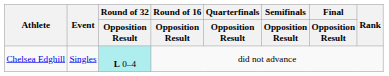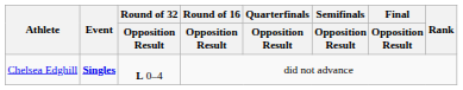Chelsea Edghill | Event: normal -> bold
Chelsea Edghill | Round of 32 / Opposition Result: paleturquoise background -> no background
